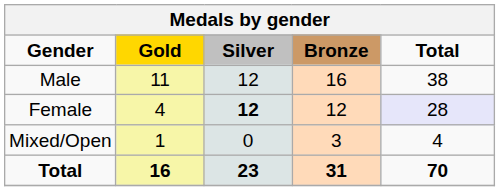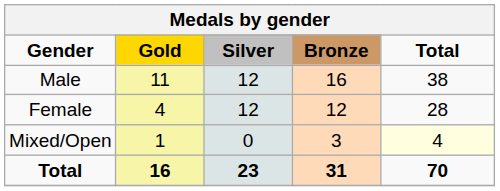Female | Silver: bold -> normal
Female | Total: lavender background -> no background
Mixed/Open | Total: no background -> lightyellow background
